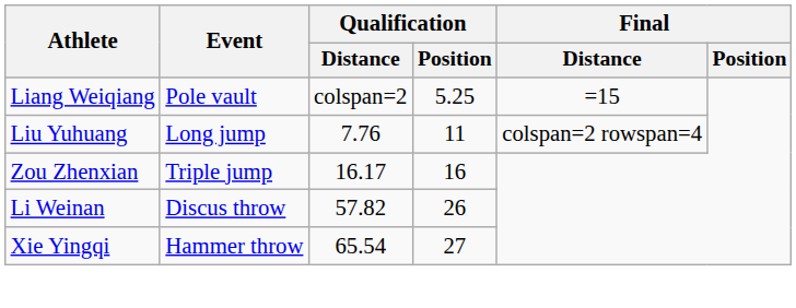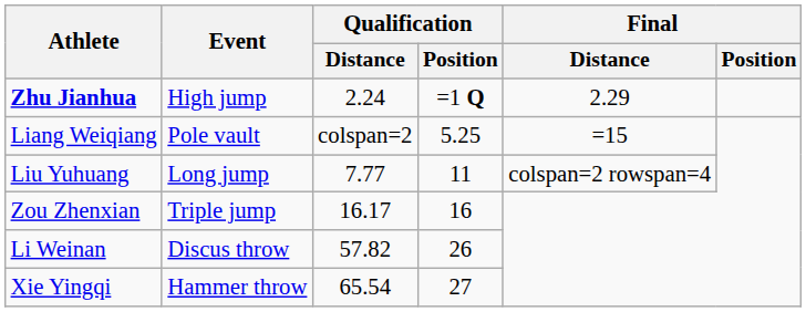+ row: Zhu Jianhua | High jump | 2.24 | =1 Q | 2.29
Liu Yuhuang | Qualification / Distance: 7.76 -> 7.77
